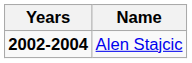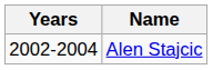Alen Stajcic | Years: bold -> normal
